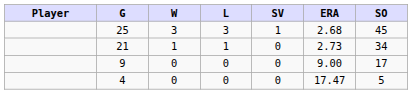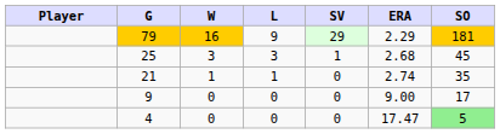+ row: 79 | 16 | 9 | 29 | 2.29 | 181
21 | ERA: 2.73 -> 2.74
21 | SO: 34 -> 35
4 | SO: no background -> lightgreen background
